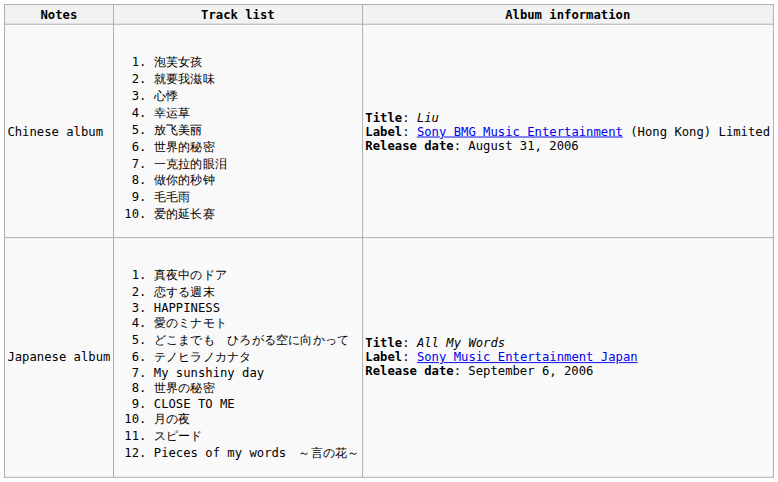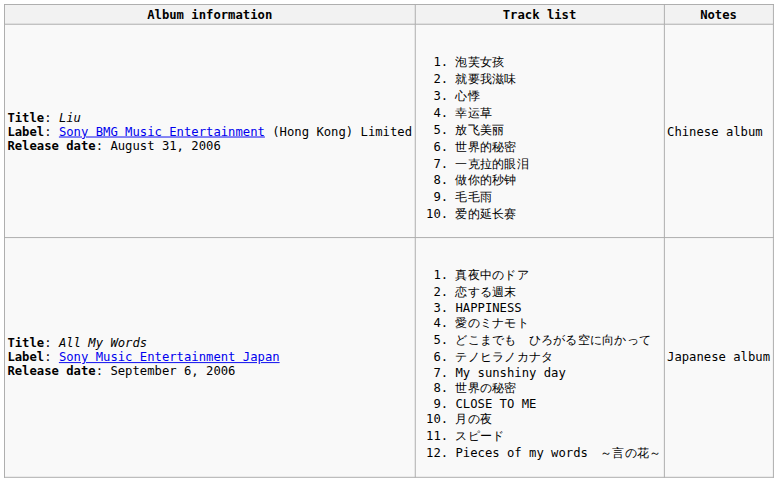columns swapped: Album information <-> Notes
